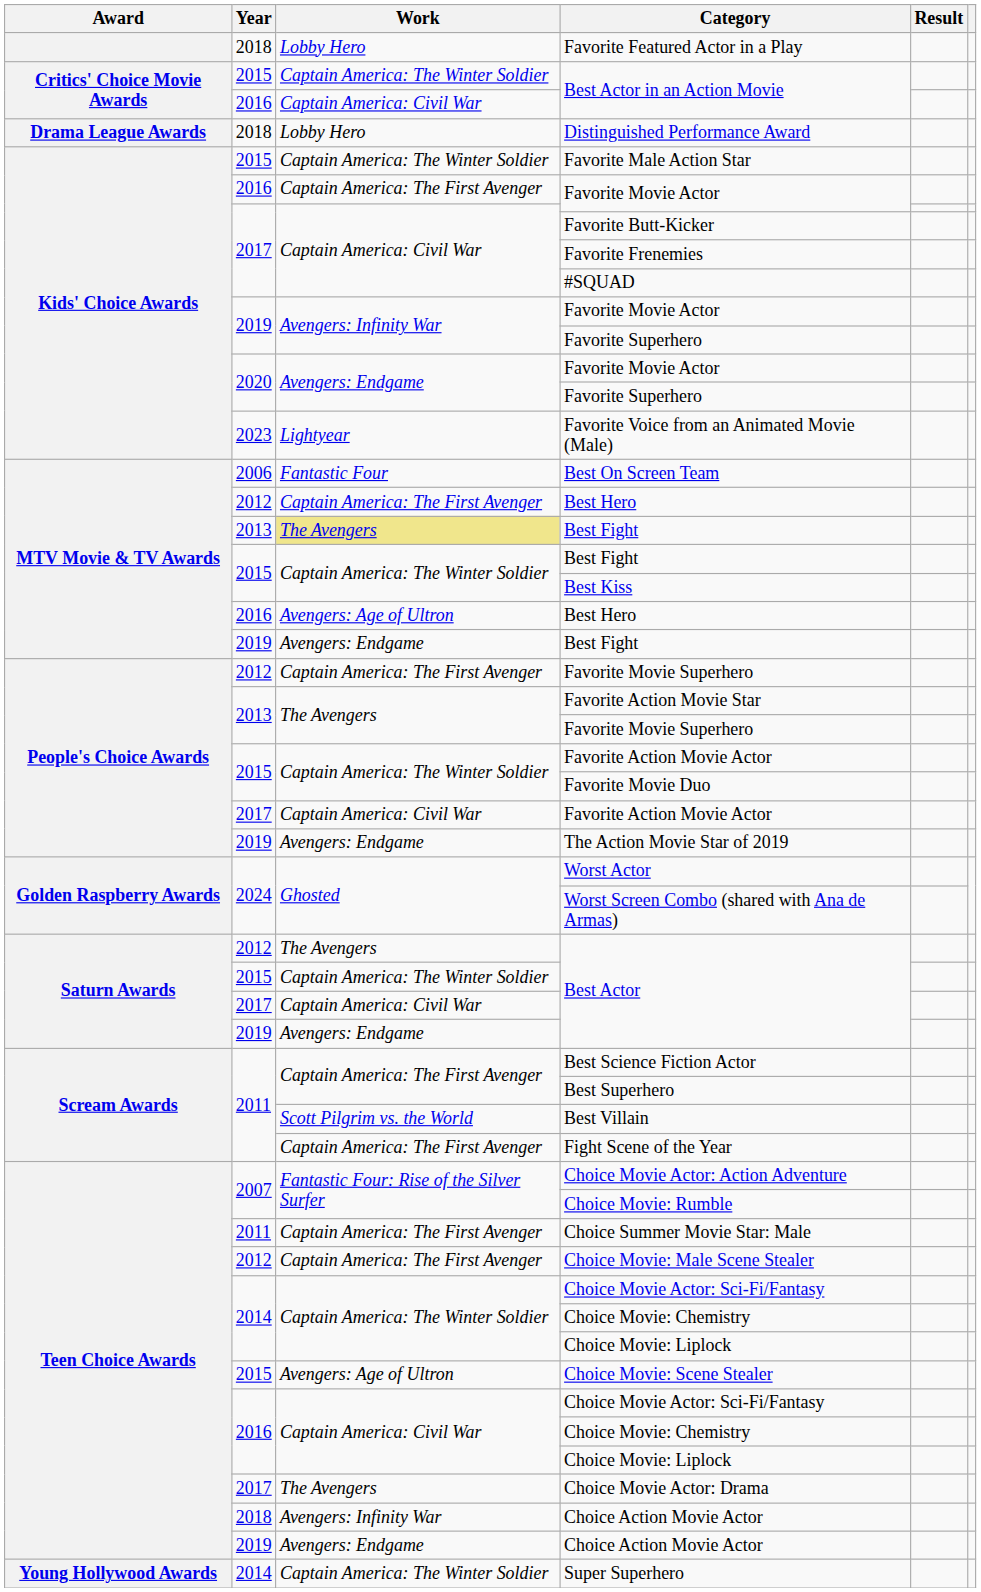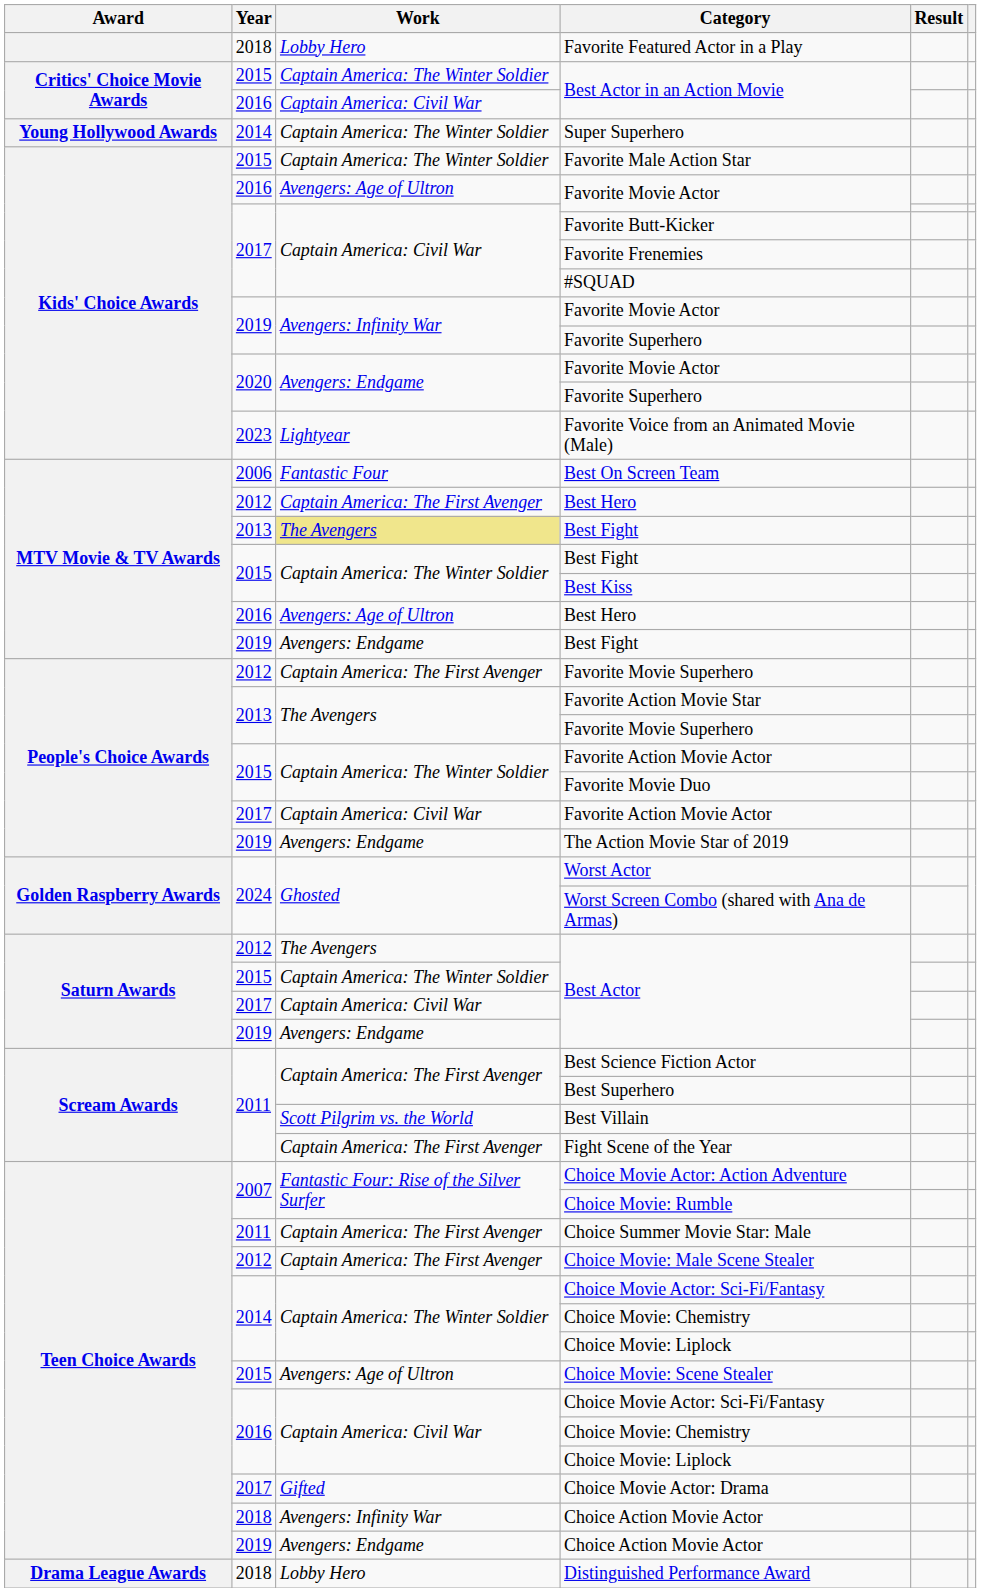rows swapped: Distinguished Performance Award <-> Super Superhero
2016 / Favorite Movie Actor | Work: Captain America: The First Avenger -> Avengers: Age of Ultron
Choice Movie Actor: Drama | Work: The Avengers -> Gifted
